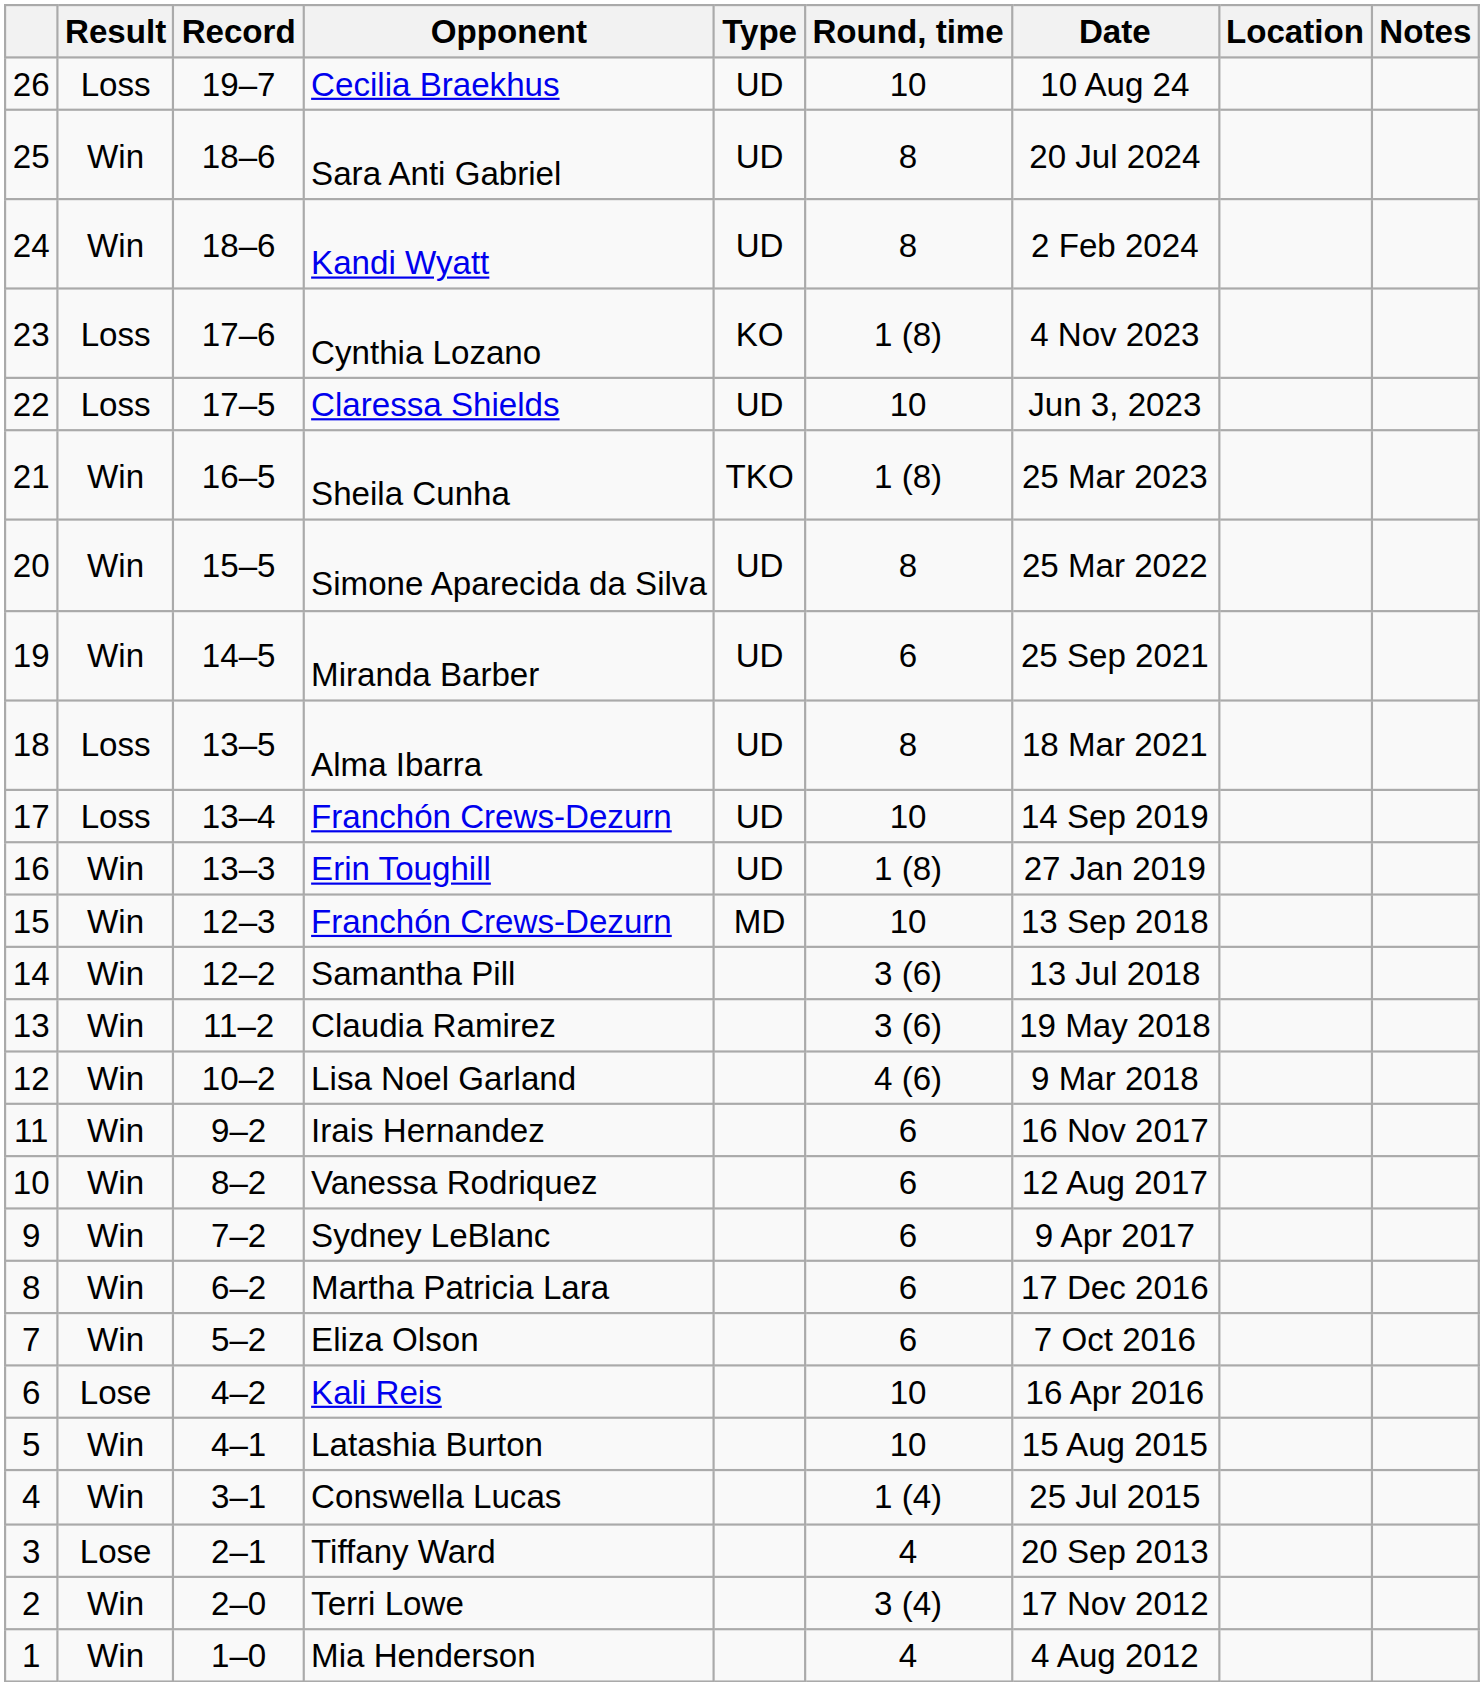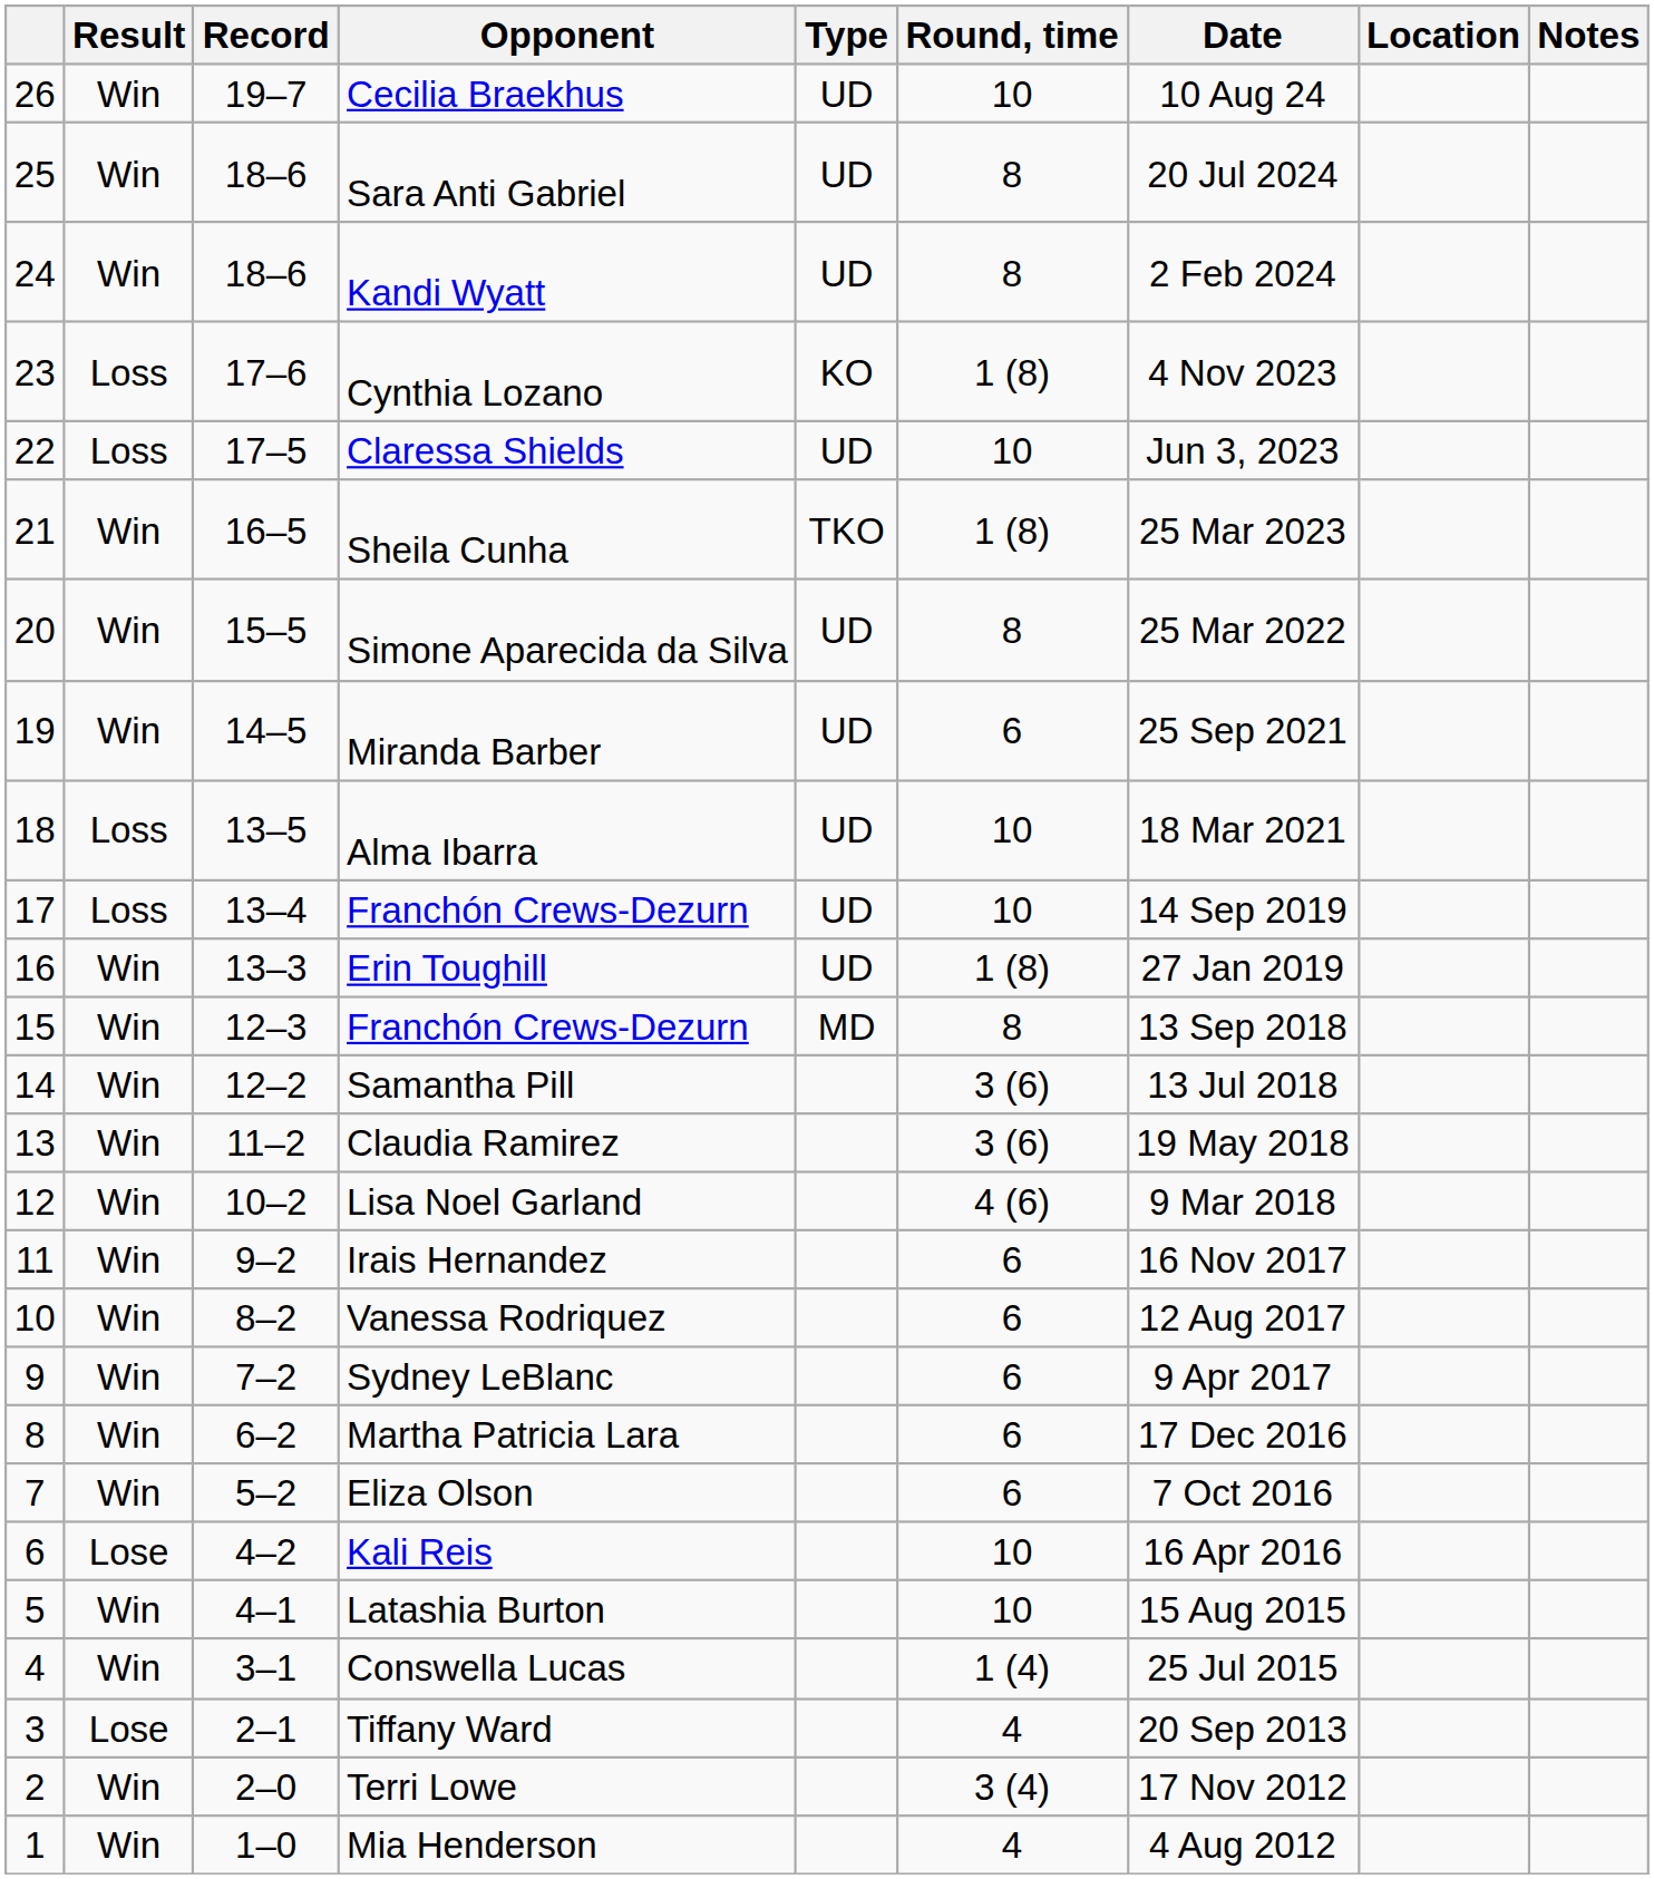Cecilia Braekhus | Result: Loss -> Win
Alma Ibarra | Round, time: 8 -> 10
15 / Franchón Crews-Dezurn | Round, time: 10 -> 8
